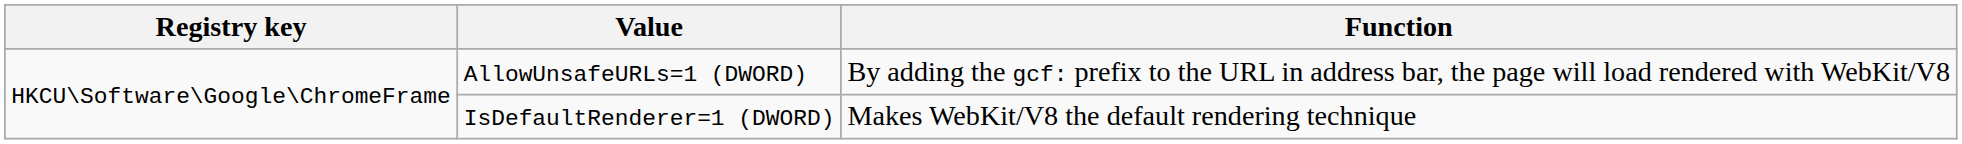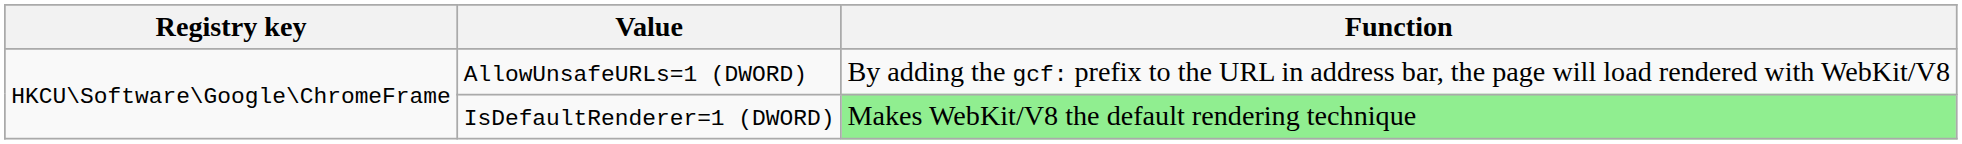IsDefaultRenderer=1 (DWORD) | Function: no background -> lightgreen background
